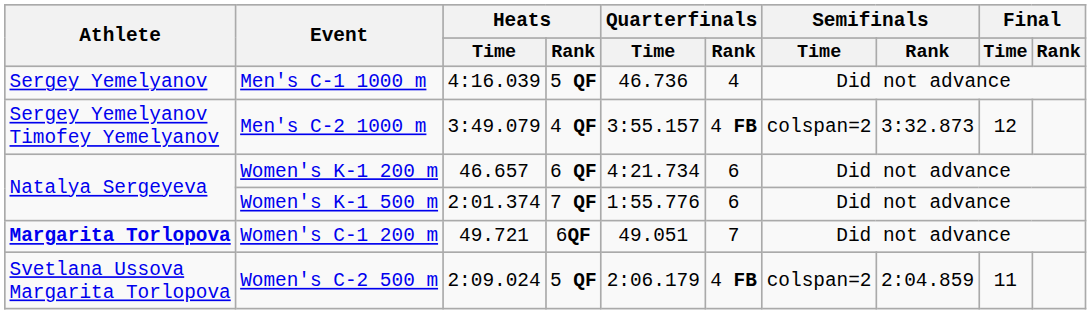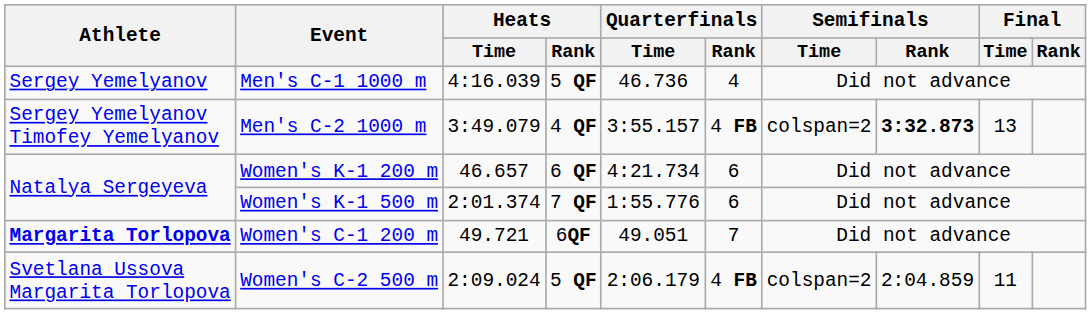Men's C-2 1000 m | Semifinals / Rank: normal -> bold
Men's C-2 1000 m | Final / Time: 12 -> 13
